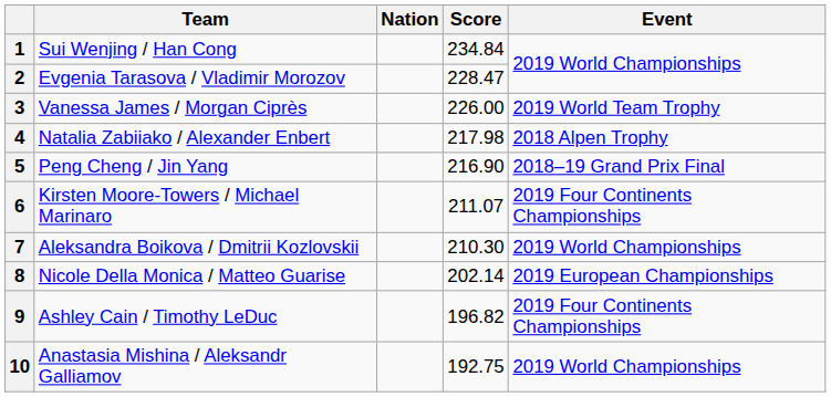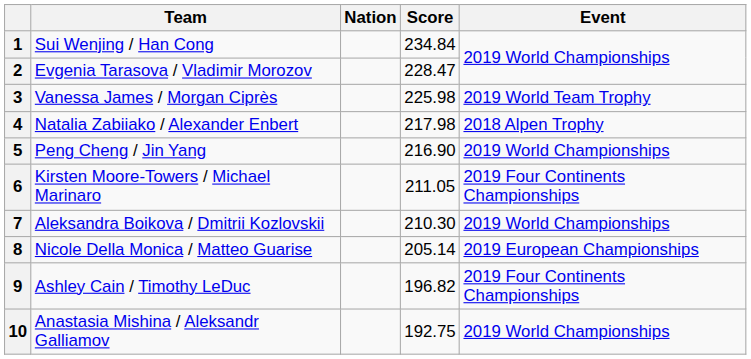3 | Score: 226.00 -> 225.98
5 | Event: 2018–19 Grand Prix Final -> 2019 World Championships
6 | Score: 211.07 -> 211.05
8 | Score: 202.14 -> 205.14
